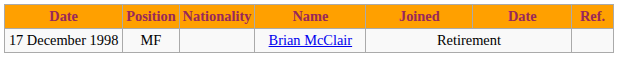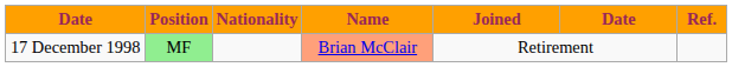17 December 1998 | Position: no background -> lightgreen background
17 December 1998 | Name: no background -> lightsalmon background
